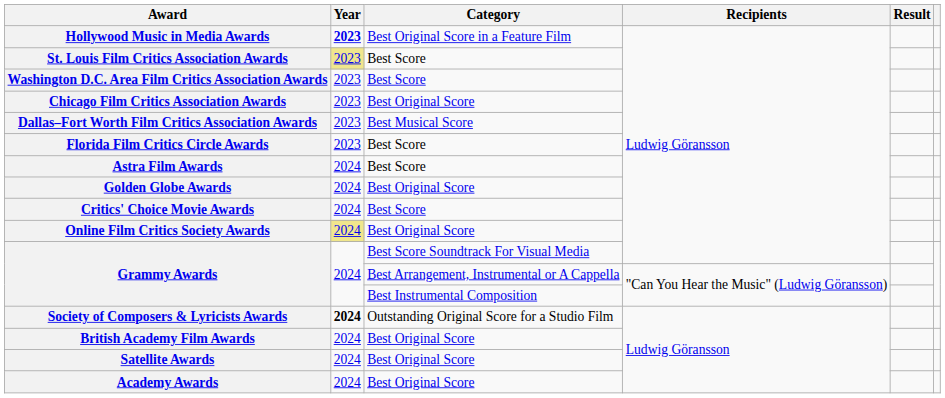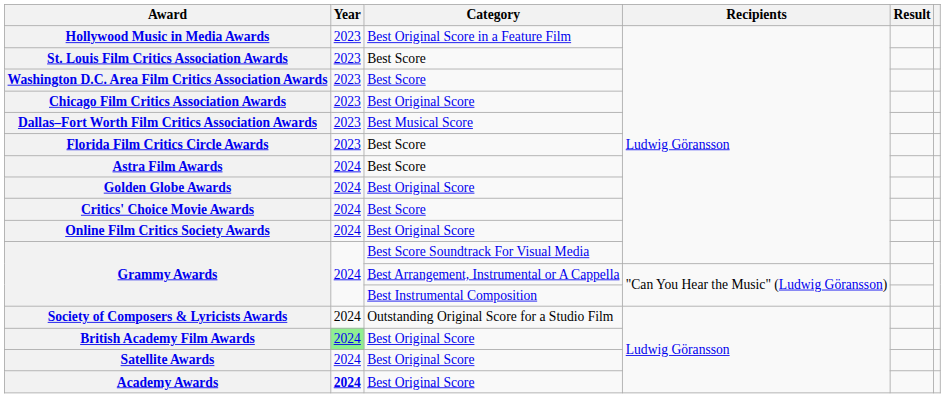Hollywood Music in Media Awards | Year: bold -> normal
St. Louis Film Critics Association Awards | Year: khaki background -> no background
Online Film Critics Society Awards | Year: khaki background -> no background
Society of Composers & Lyricists Awards | Year: bold -> normal
British Academy Film Awards | Year: no background -> lightgreen background
Academy Awards | Year: normal -> bold
